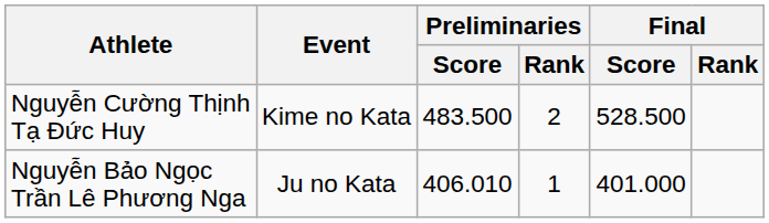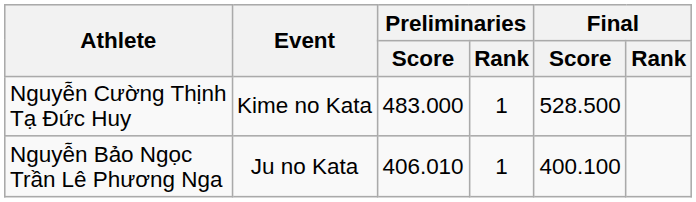Nguyễn Cường Thịnh Tạ Đức Huy | Preliminaries / Score: 483.500 -> 483.000
Nguyễn Cường Thịnh Tạ Đức Huy | Preliminaries / Rank: 2 -> 1
Nguyễn Bảo Ngọc Trần Lê Phương Nga | Final / Score: 401.000 -> 400.100
